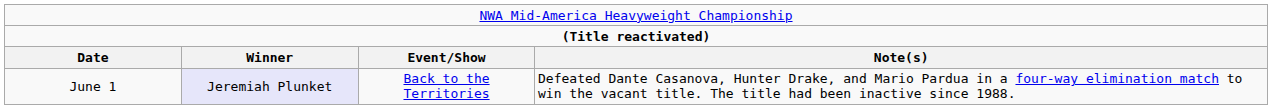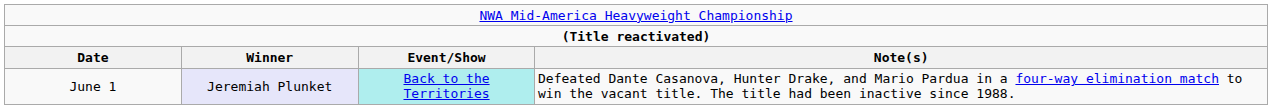June 1 | column 3: no background -> paleturquoise background
